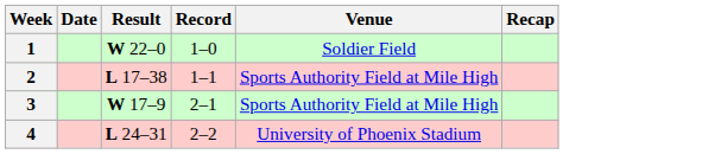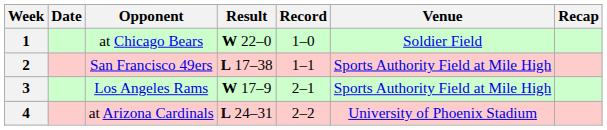+ column: Opponent | at Chicago Bears | San Francisco 49ers | Los Angeles Rams | at Arizona Cardinals
